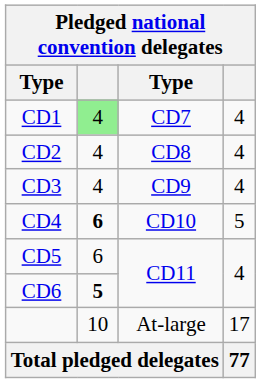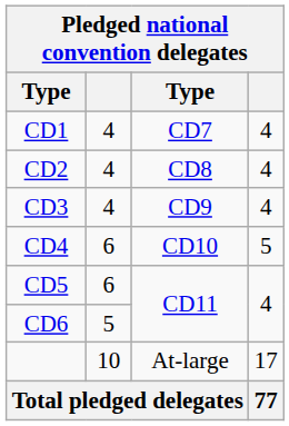CD1 | column 2: lightgreen background -> no background
CD4 | column 2: bold -> normal
CD6 | column 2: bold -> normal
